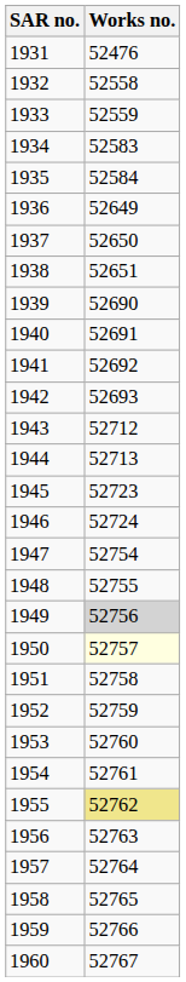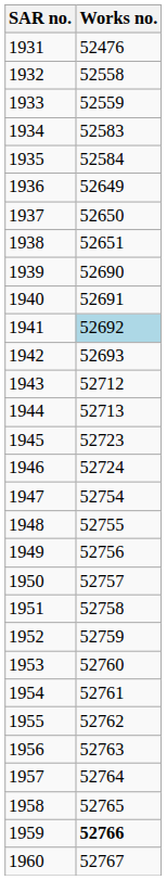1941 | Works no.: no background -> lightblue background
1949 | Works no.: lightgrey background -> no background
1950 | Works no.: lightyellow background -> no background
1955 | Works no.: khaki background -> no background
1959 | Works no.: normal -> bold
